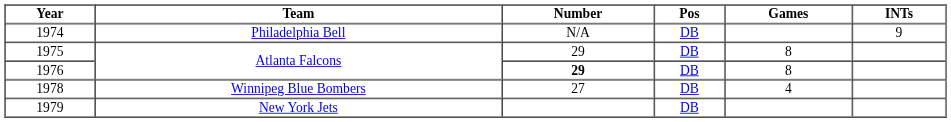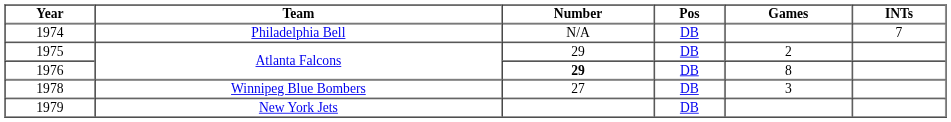1974 | INTs: 9 -> 7
1975 | Games: 8 -> 2
1978 | Games: 4 -> 3
